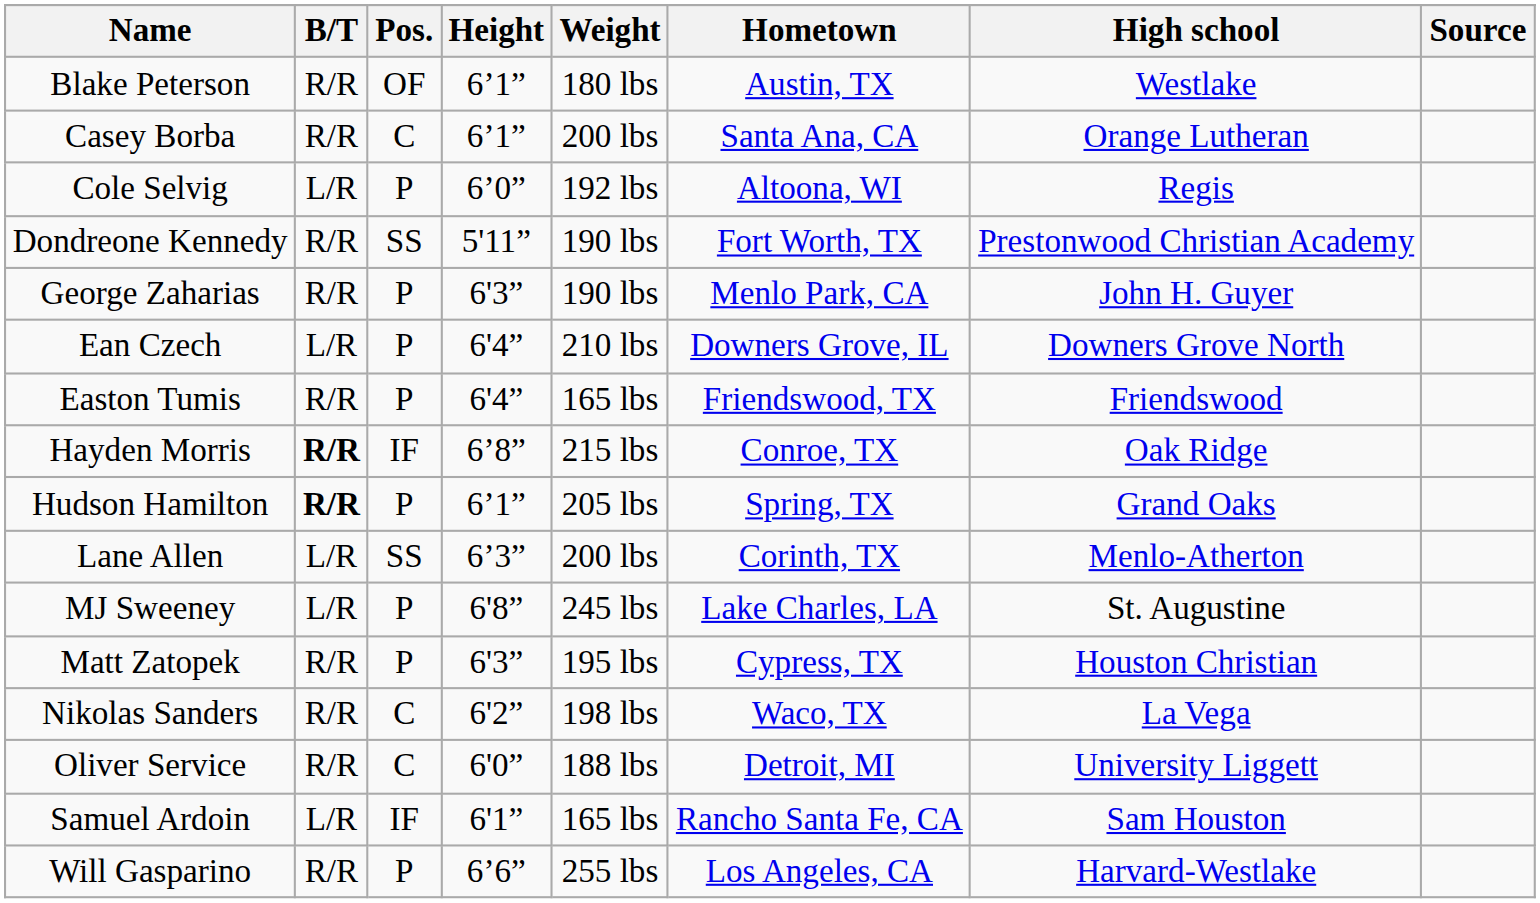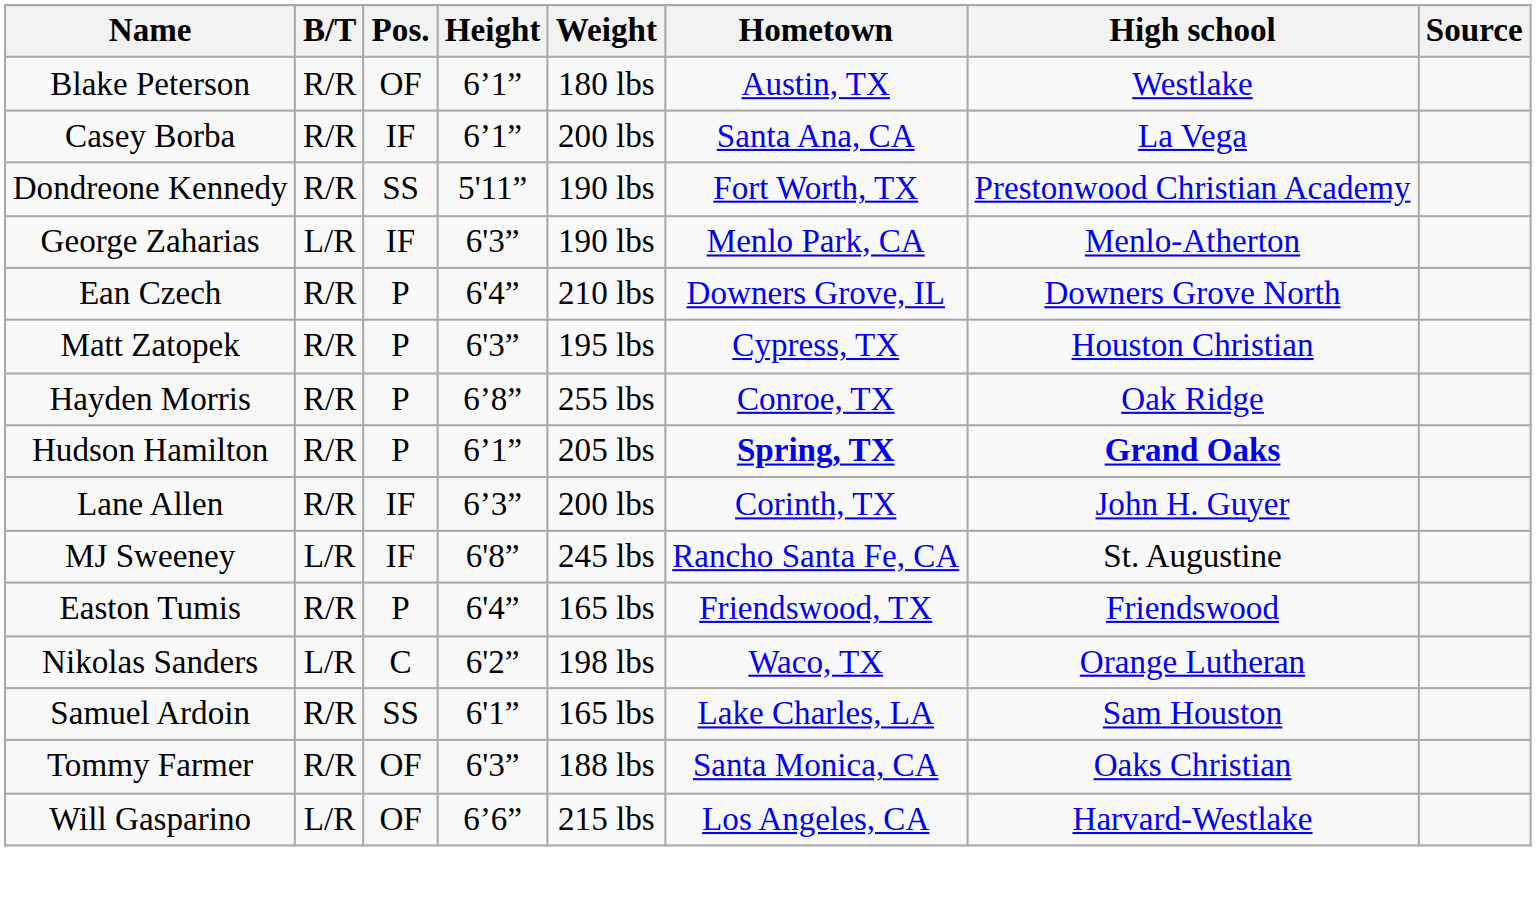Casey Borba | Pos.: C -> IF
Casey Borba | High school: Orange Lutheran -> La Vega
- row: Cole Selvig | L/R | P | 6’0” | 192 lbs | Altoona, WI | Regis
George Zaharias | B/T: R/R -> L/R
George Zaharias | Pos.: P -> IF
George Zaharias | High school: John H. Guyer -> Menlo-Atherton
Ean Czech | B/T: L/R -> R/R
rows swapped: Easton Tumis <-> Matt Zatopek
Hayden Morris | B/T: bold -> normal
Hayden Morris | Pos.: IF -> P
Hayden Morris | Weight: 215 lbs -> 255 lbs
Hudson Hamilton | B/T: bold -> normal
Hudson Hamilton | Hometown: normal -> bold
Hudson Hamilton | High school: normal -> bold
Lane Allen | B/T: L/R -> R/R
Lane Allen | Pos.: SS -> IF
Lane Allen | High school: Menlo-Atherton -> John H. Guyer
MJ Sweeney | Pos.: P -> IF
MJ Sweeney | Hometown: Lake Charles, LA -> Rancho Santa Fe, CA
Nikolas Sanders | B/T: R/R -> L/R
Nikolas Sanders | High school: La Vega -> Orange Lutheran
- row: Oliver Service | R/R | C | 6'0” | 188 lbs | Detroit, MI | University Liggett
Samuel Ardoin | B/T: L/R -> R/R
Samuel Ardoin | Pos.: IF -> SS
Samuel Ardoin | Hometown: Rancho Santa Fe, CA -> Lake Charles, LA
+ row: Tommy Farmer | R/R | OF | 6'3” | 188 lbs | Santa Monica, CA | Oaks Christian
Will Gasparino | B/T: R/R -> L/R
Will Gasparino | Pos.: P -> OF
Will Gasparino | Weight: 255 lbs -> 215 lbs
